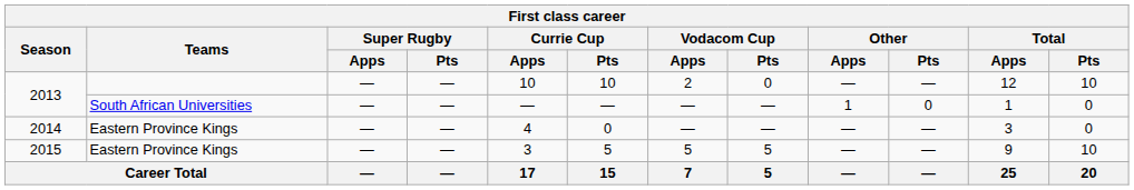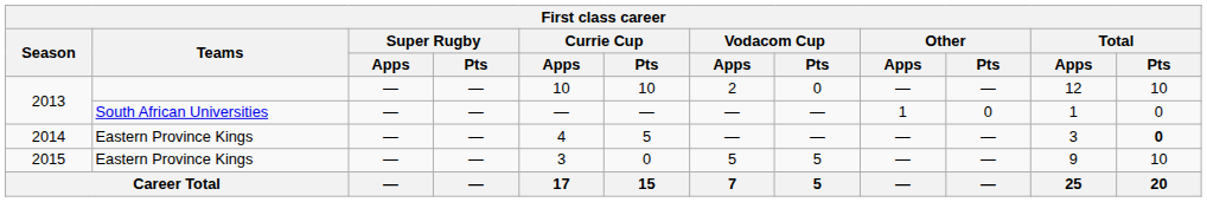2014 | Currie Cup / Pts: 0 -> 5
2014 | Total / Pts: normal -> bold
2015 | Currie Cup / Pts: 5 -> 0
